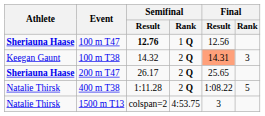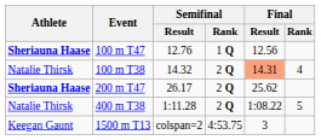100 m T47 | Semifinal / Result: bold -> normal
100 m T38 | Athlete: Keegan Gaunt -> Natalie Thirsk
100 m T38 | Final / Rank: 3 -> 4
200 m T47 | Final / Result: 25.65 -> 25.62
1500 m T13 | Athlete: Natalie Thirsk -> Keegan Gaunt
